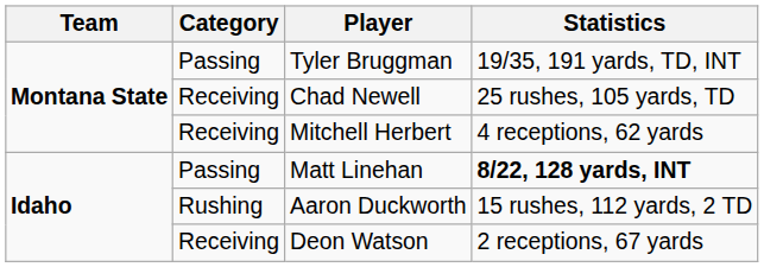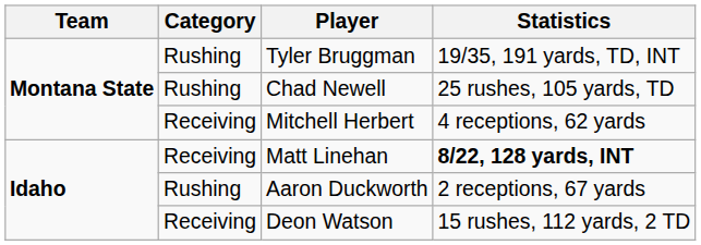Tyler Bruggman | Category: Passing -> Rushing
Chad Newell | Category: Receiving -> Rushing
Matt Linehan | Category: Passing -> Receiving
Aaron Duckworth | Statistics: 15 rushes, 112 yards, 2 TD -> 2 receptions, 67 yards
Deon Watson | Statistics: 2 receptions, 67 yards -> 15 rushes, 112 yards, 2 TD
